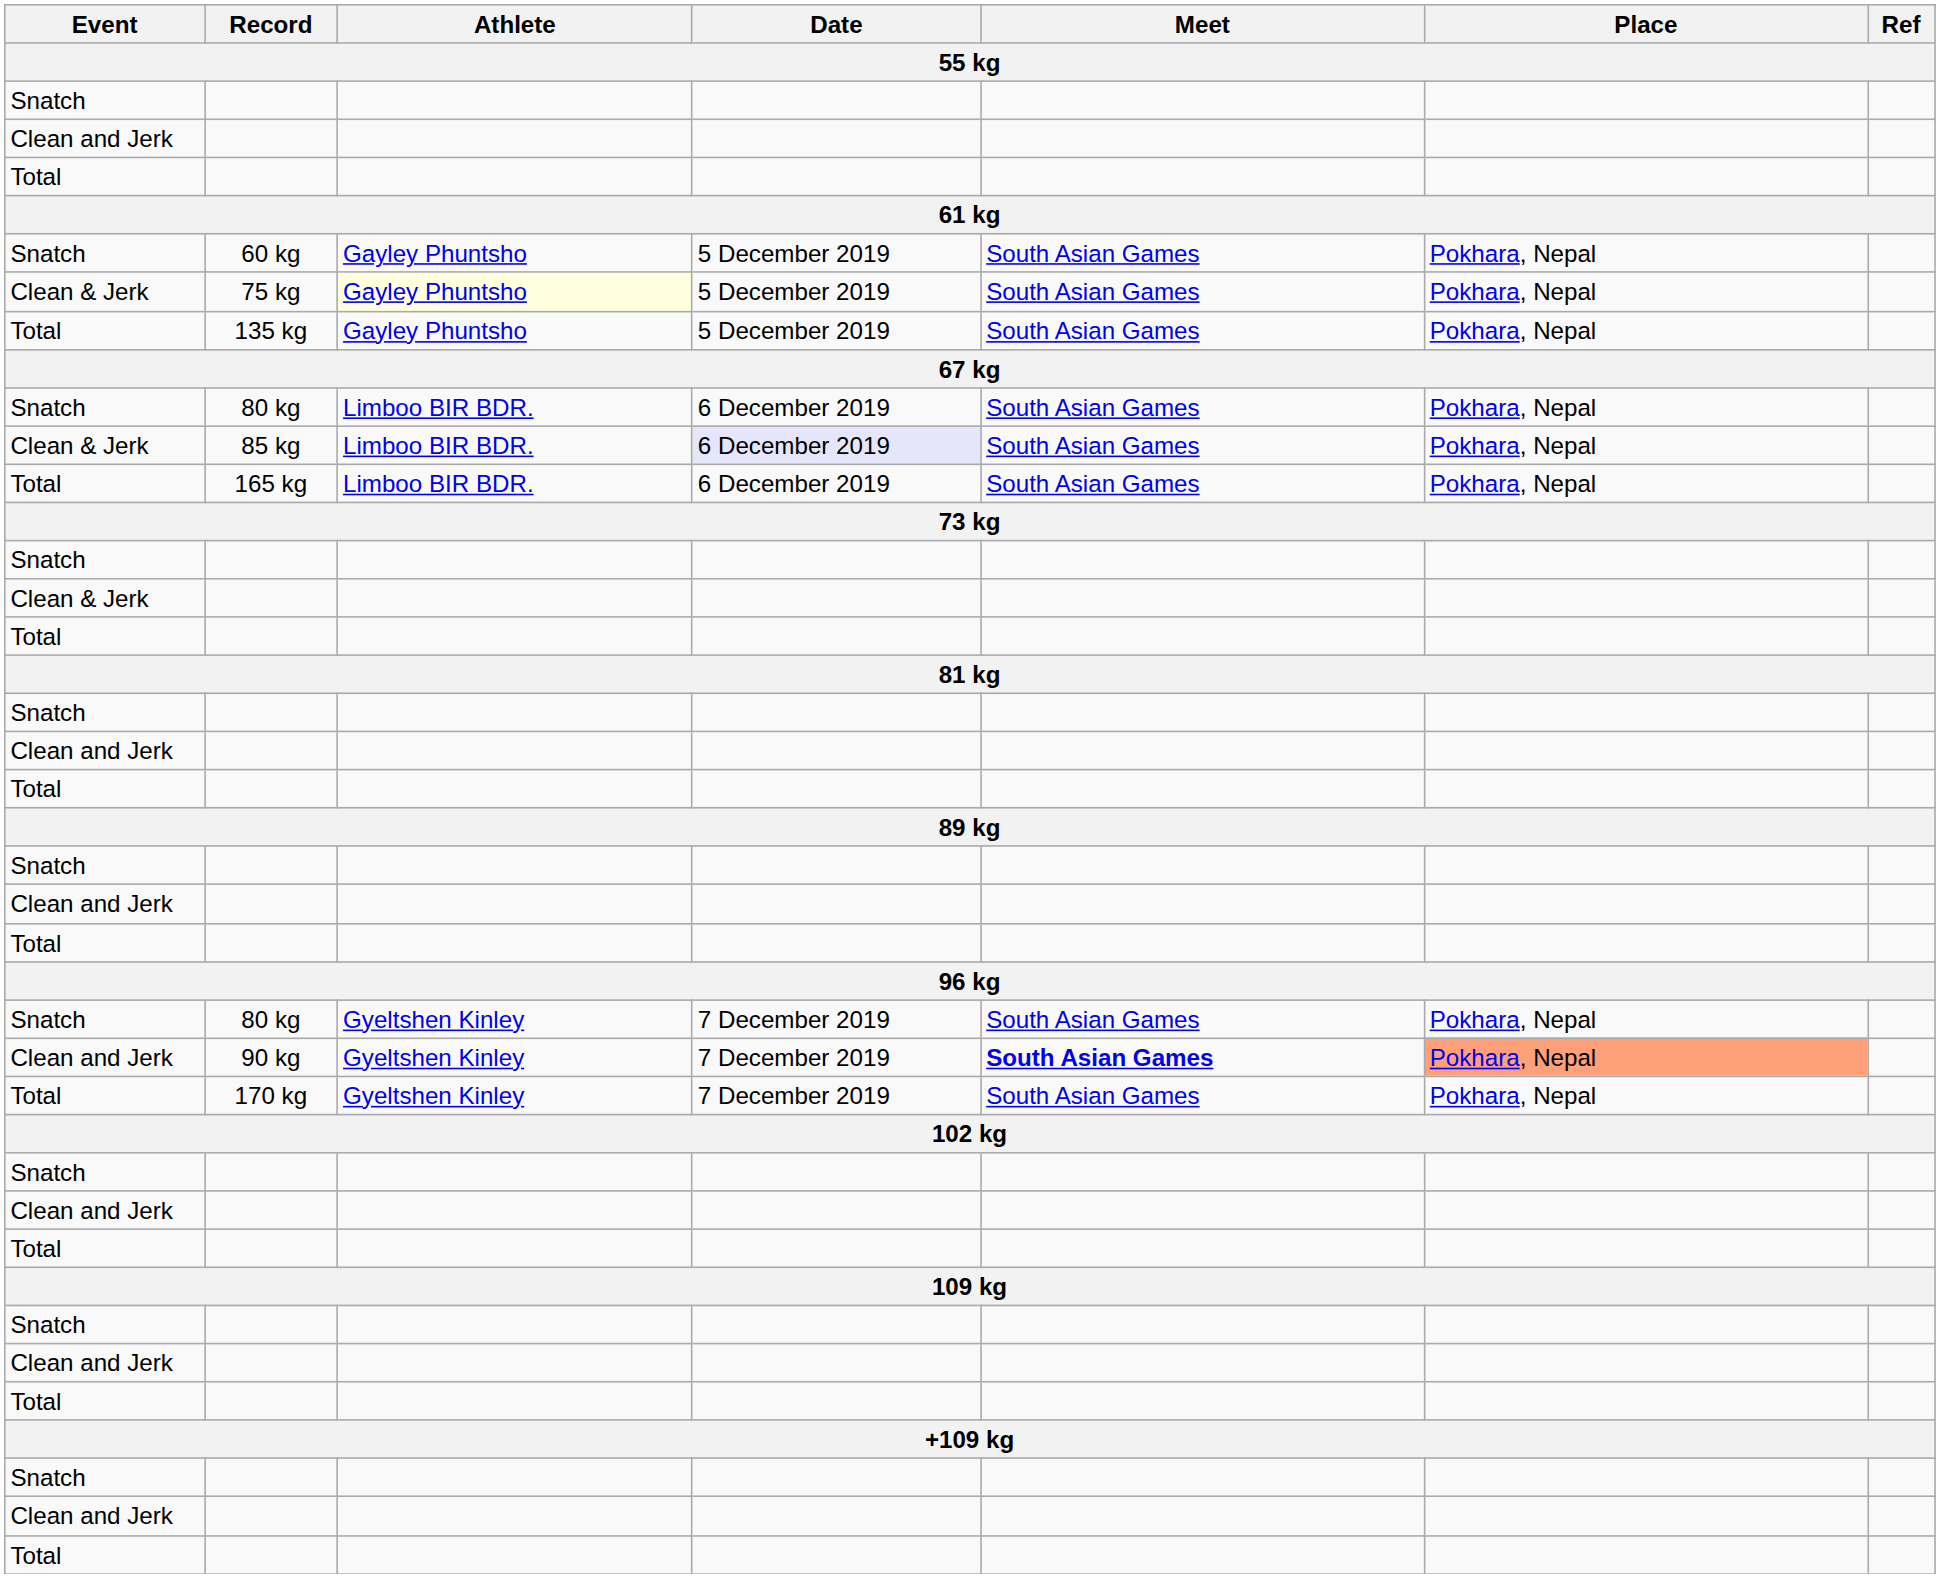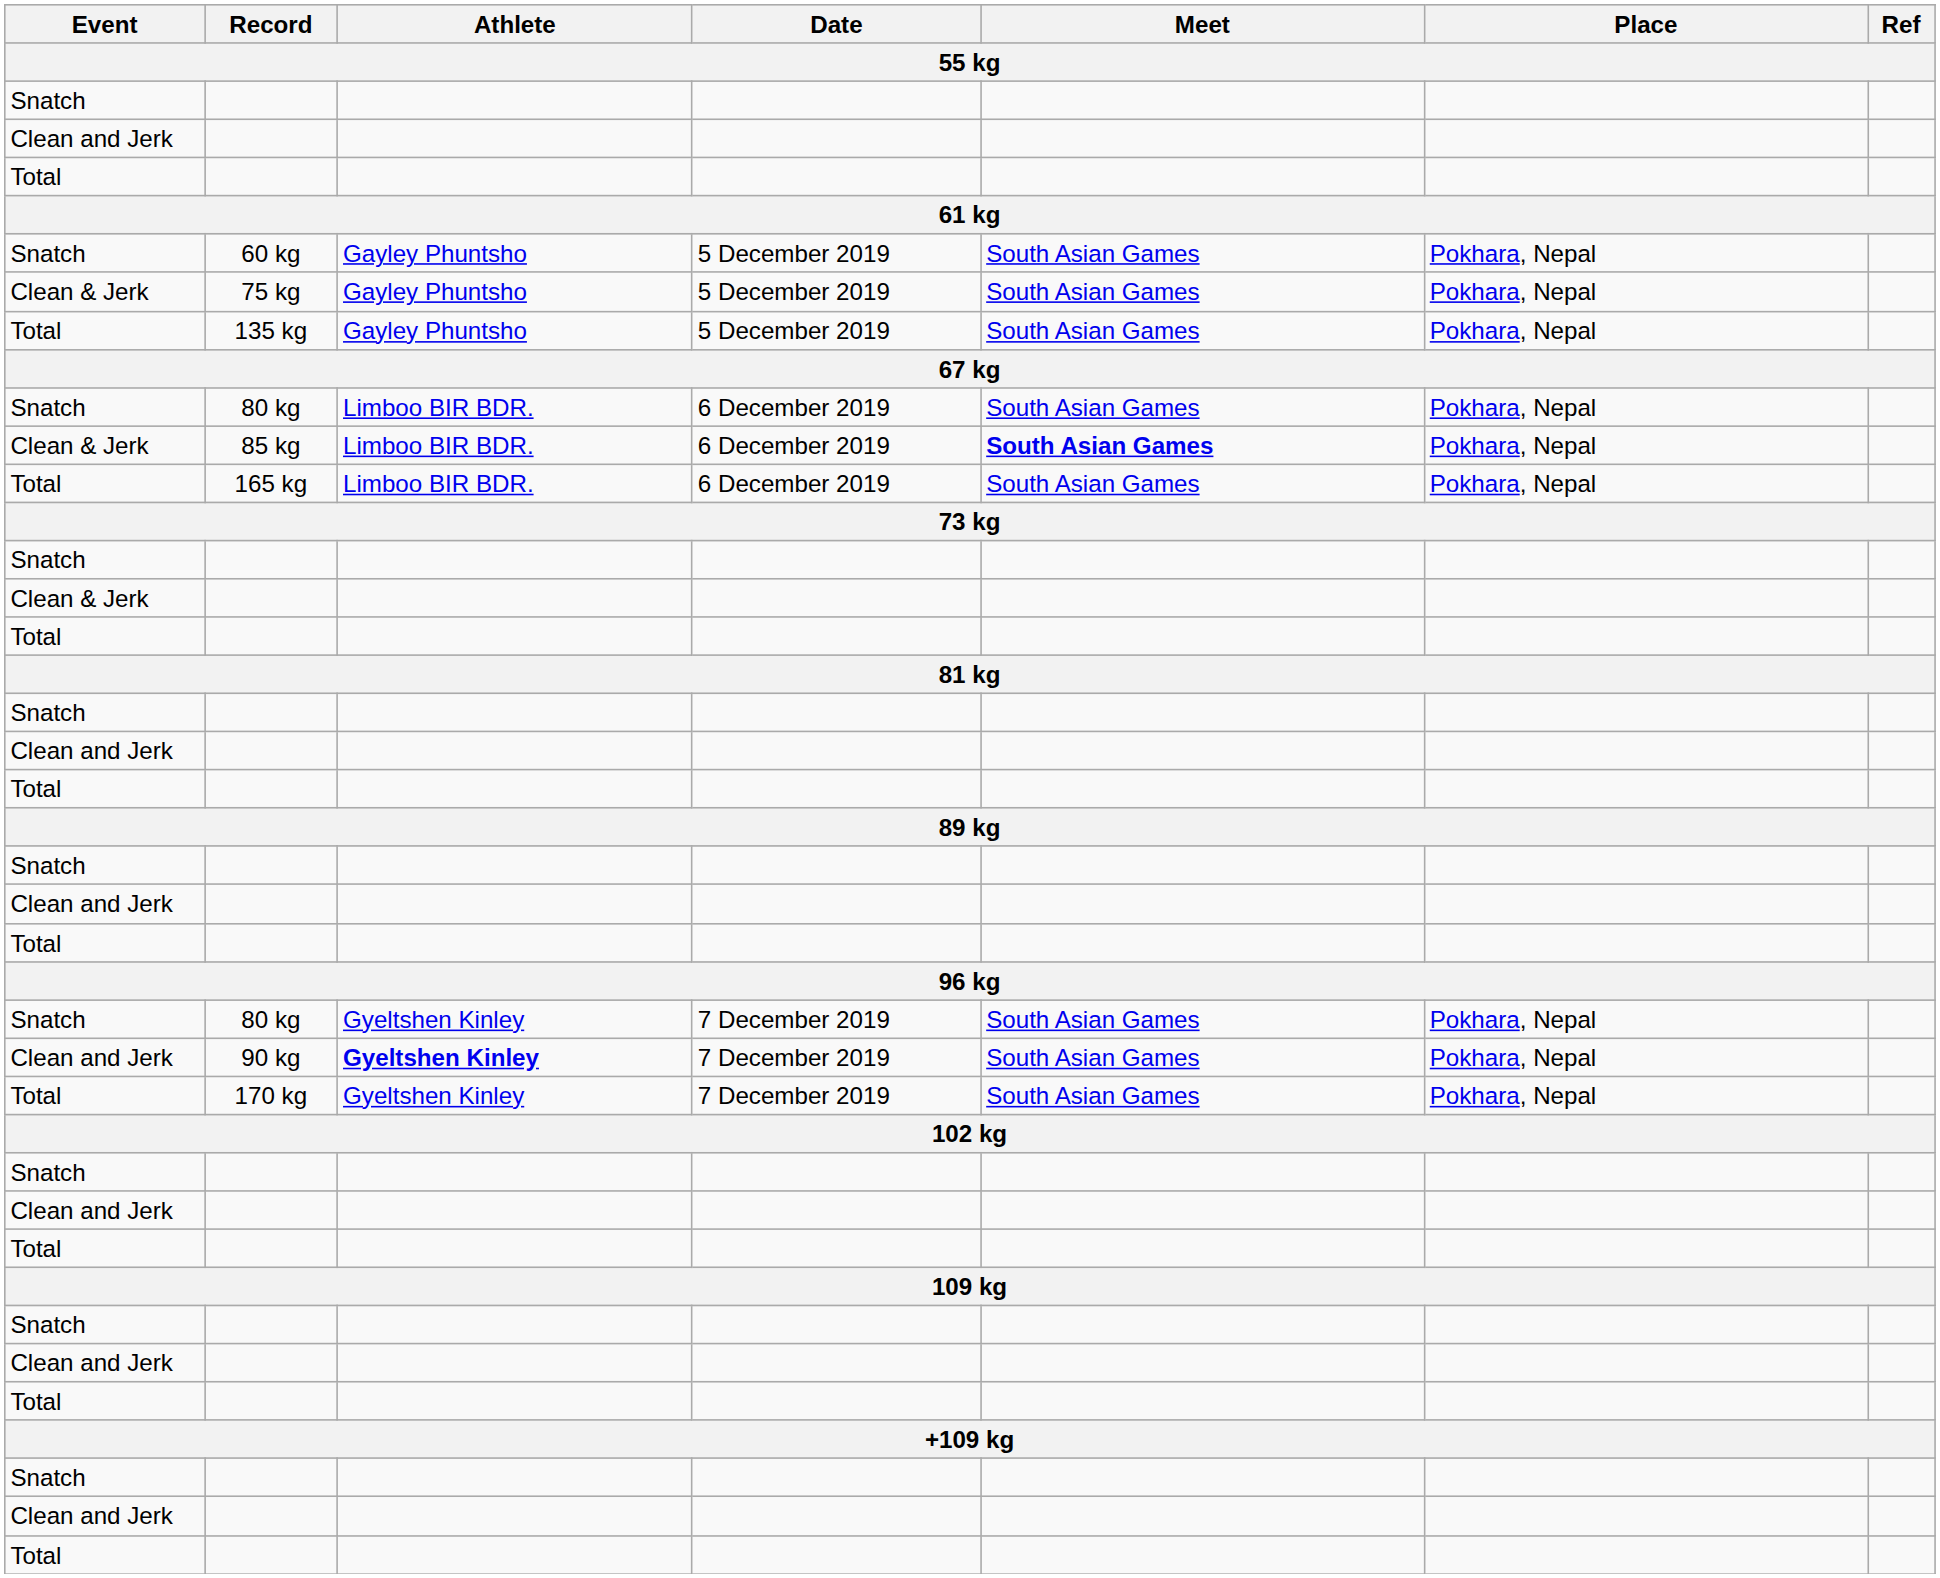75 kg | Athlete: lightyellow background -> no background
85 kg | Date: lavender background -> no background
85 kg | Meet: normal -> bold
90 kg | Athlete: normal -> bold
90 kg | Meet: bold -> normal
90 kg | Place: lightsalmon background -> no background
